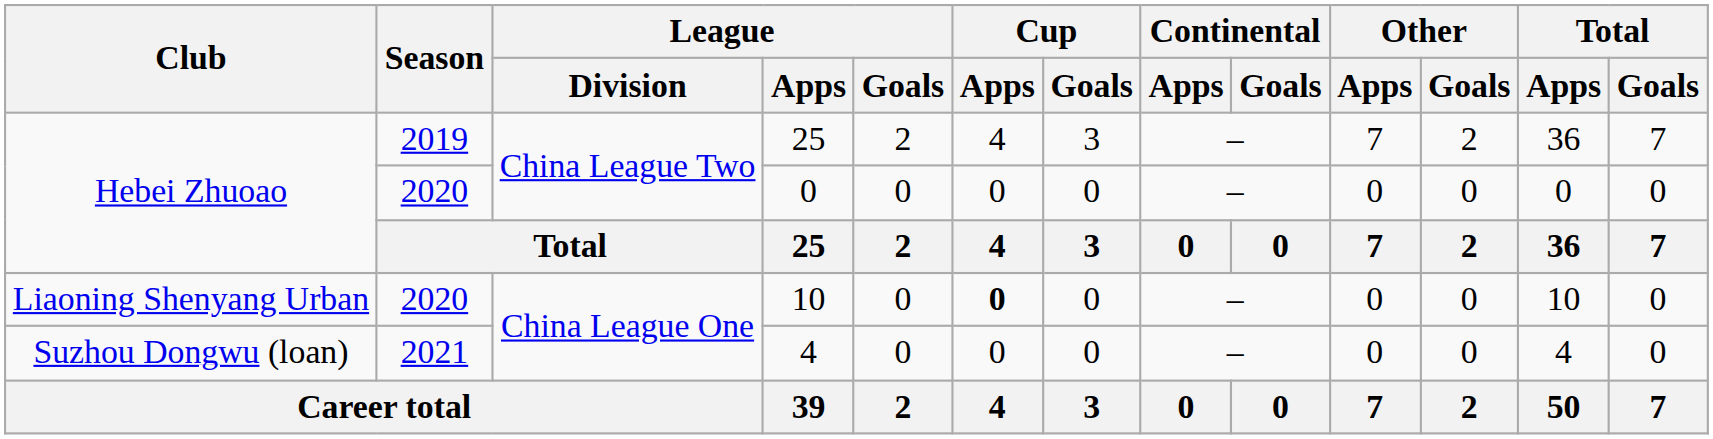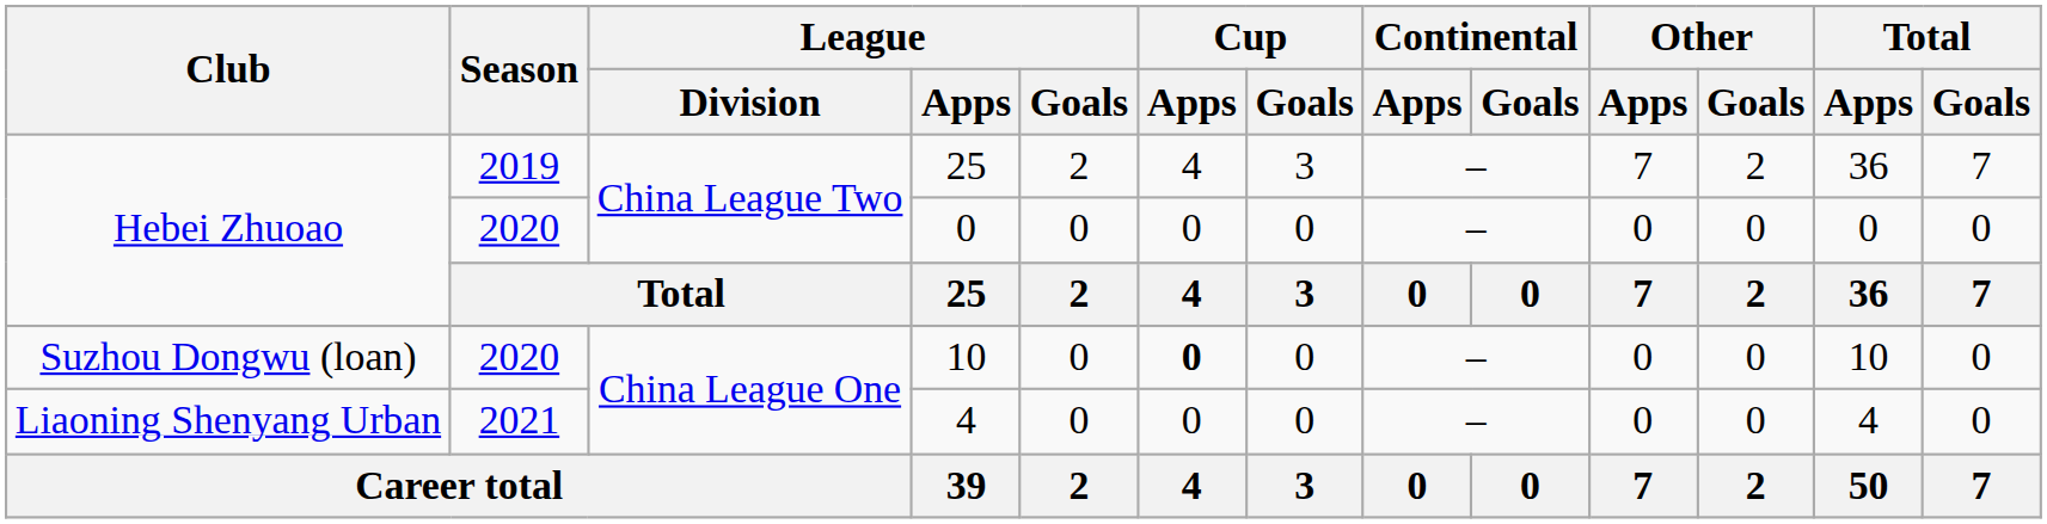row 6 | Club: Liaoning Shenyang Urban -> Suzhou Dongwu (loan)
row 7 | Club: Suzhou Dongwu (loan) -> Liaoning Shenyang Urban
